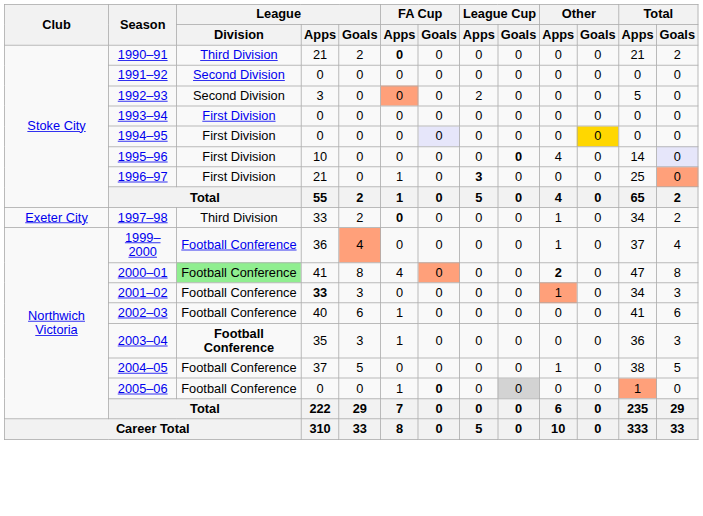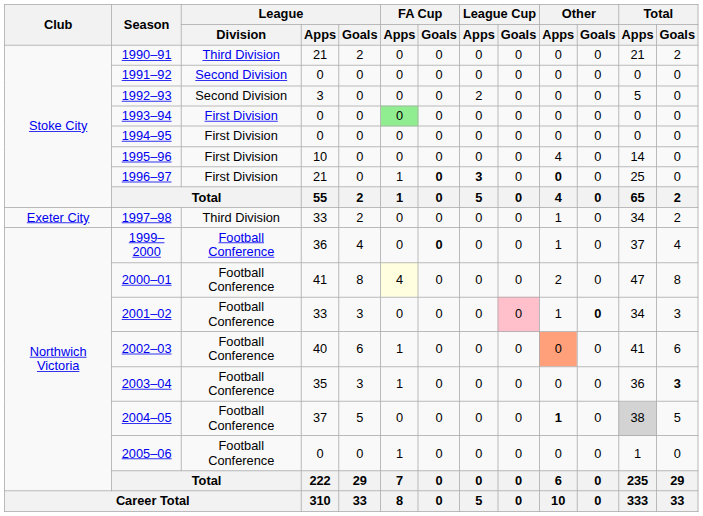1990–91 | FA Cup / Apps: bold -> normal
1992–93 | FA Cup / Apps: lightsalmon background -> no background
1993–94 | FA Cup / Apps: no background -> lightgreen background
1994–95 | FA Cup / Goals: lavender background -> no background
1994–95 | Other / Goals: gold background -> no background
1995–96 | League Cup / Goals: bold -> normal
1995–96 | Total / Goals: lavender background -> no background
1996–97 | FA Cup / Goals: normal -> bold
1996–97 | Other / Apps: normal -> bold
1996–97 | Total / Goals: lightsalmon background -> no background
1997–98 | FA Cup / Apps: bold -> normal
1999–2000 | League / Goals: lightsalmon background -> no background
1999–2000 | FA Cup / Goals: normal -> bold
2000–01 | League / Division: lightgreen background -> no background
2000–01 | FA Cup / Apps: no background -> lightyellow background
2000–01 | FA Cup / Goals: lightsalmon background -> no background
2000–01 | Other / Apps: bold -> normal
2001–02 | League / Apps: bold -> normal
2001–02 | League Cup / Goals: no background -> pink background
2001–02 | Other / Apps: lightsalmon background -> no background
2001–02 | Other / Goals: normal -> bold
2002–03 | Other / Apps: no background -> lightsalmon background
2003–04 | League / Division: bold -> normal
2003–04 | Total / Goals: normal -> bold
2004–05 | Other / Apps: normal -> bold
2004–05 | Total / Apps: no background -> lightgrey background
2005–06 | FA Cup / Goals: bold -> normal
2005–06 | League Cup / Goals: lightgrey background -> no background
2005–06 | Total / Apps: lightsalmon background -> no background
